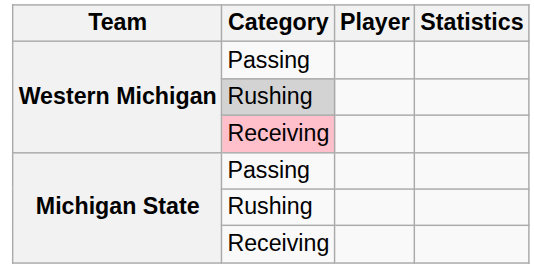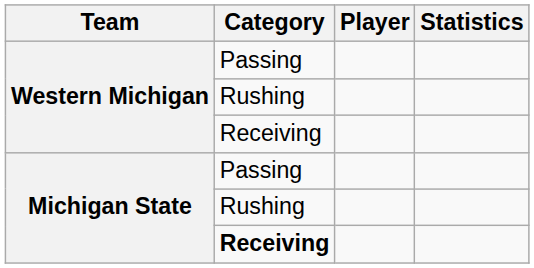Western Michigan / Rushing | Category: lightgrey background -> no background
Western Michigan / Receiving | Category: pink background -> no background
Michigan State / Receiving | Category: normal -> bold
